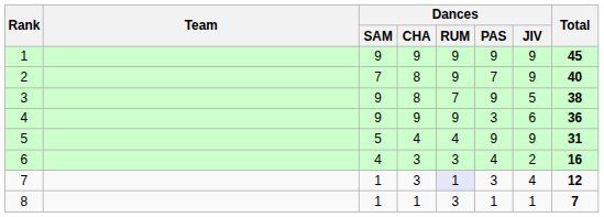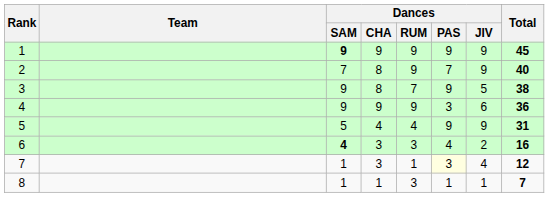row 3 | Dances / SAM: normal -> bold
row 8 | Dances / SAM: normal -> bold
row 9 | Dances / RUM: lavender background -> no background
row 9 | Dances / PAS: no background -> lightyellow background
